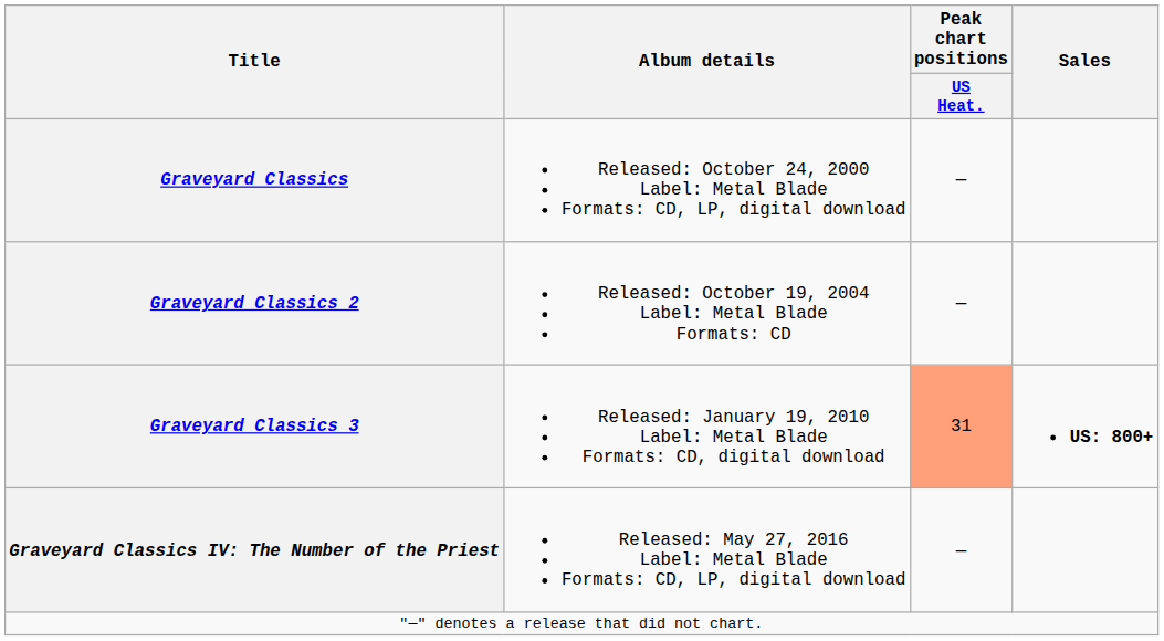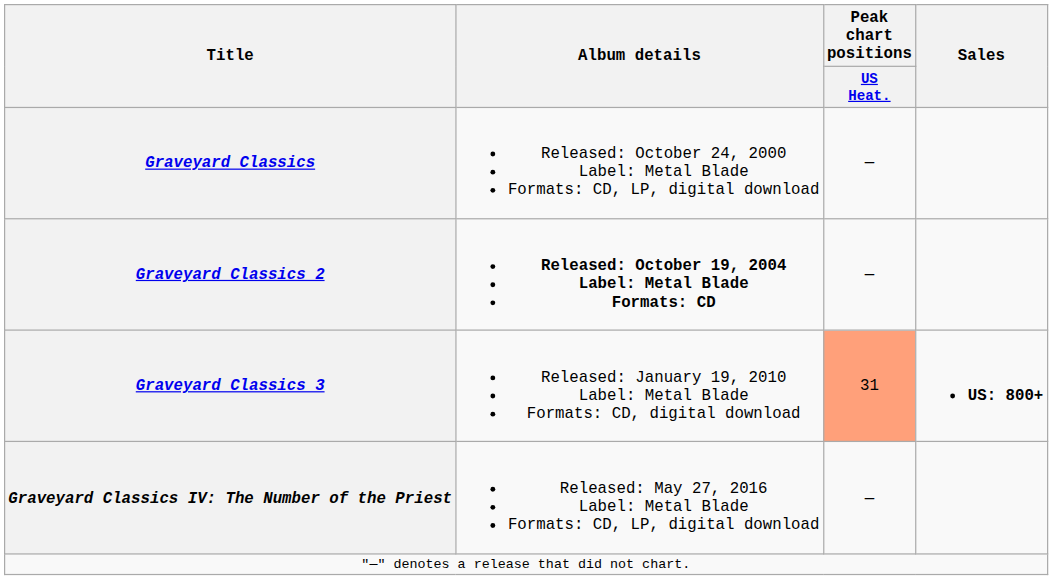Graveyard Classics 2 | Album details: normal -> bold
